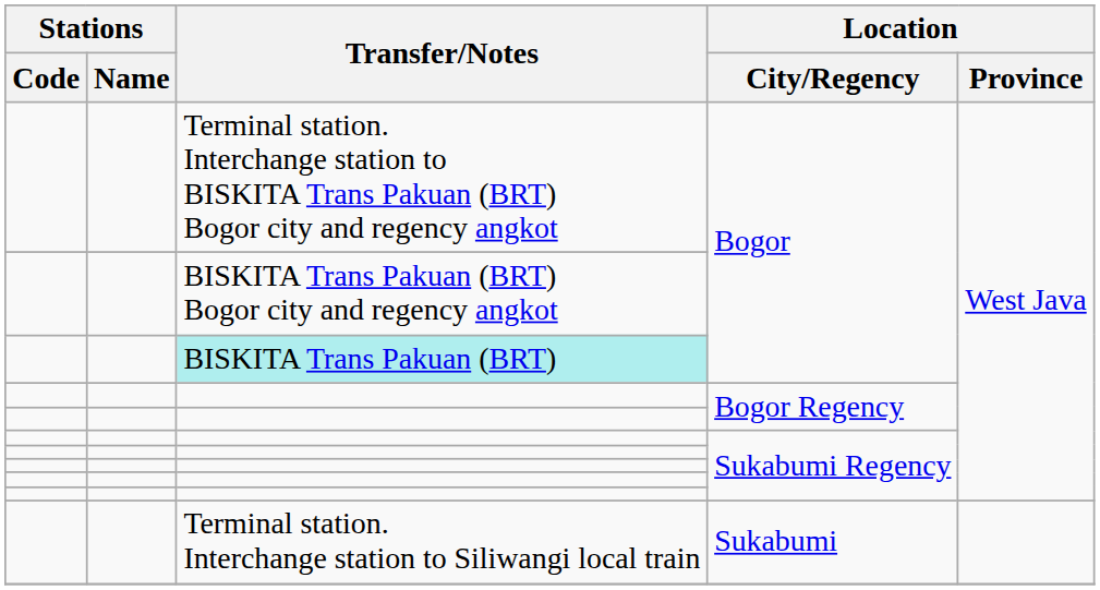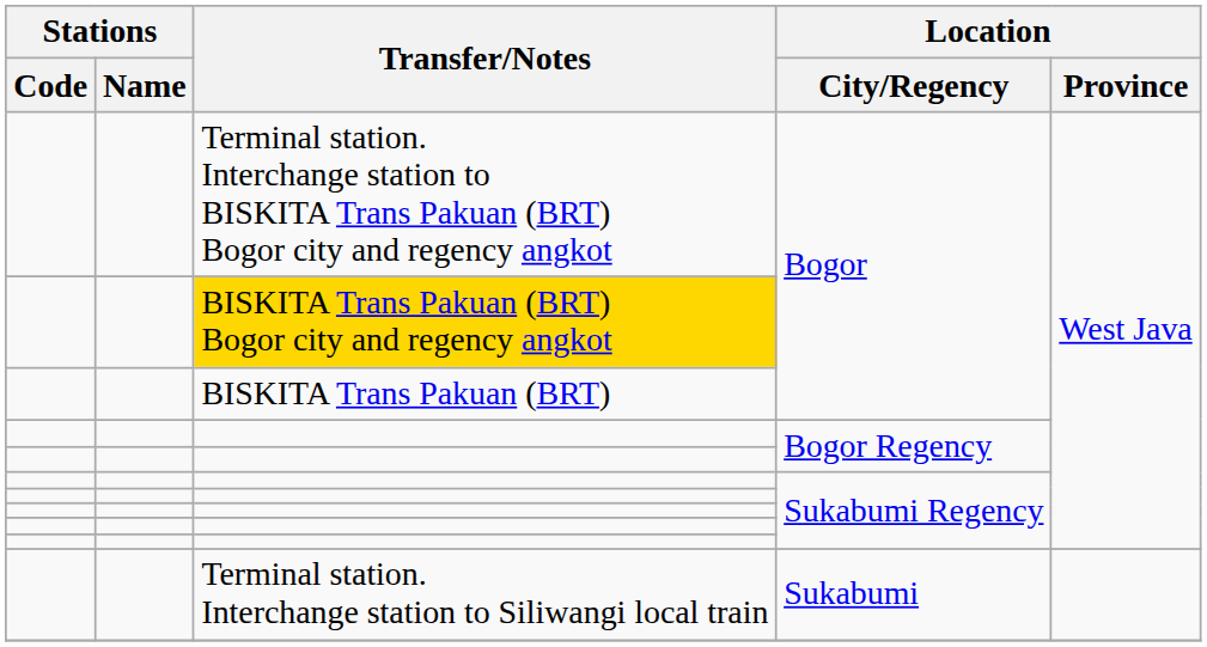BISKITA Trans Pakuan (BRT) Bogor city and regency angkot | Transfer/Notes: no background -> gold background
BISKITA Trans Pakuan (BRT) | Transfer/Notes: paleturquoise background -> no background
